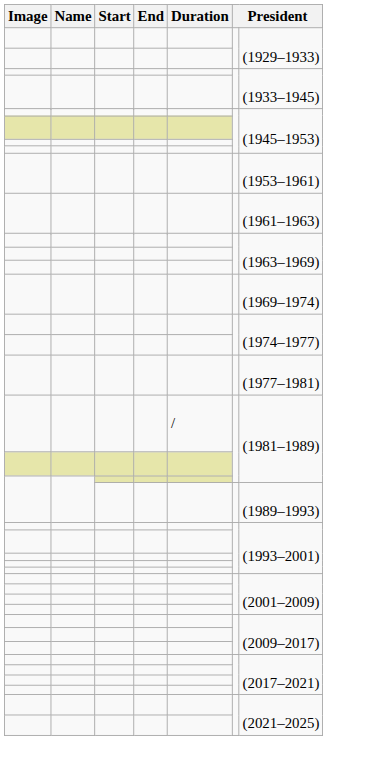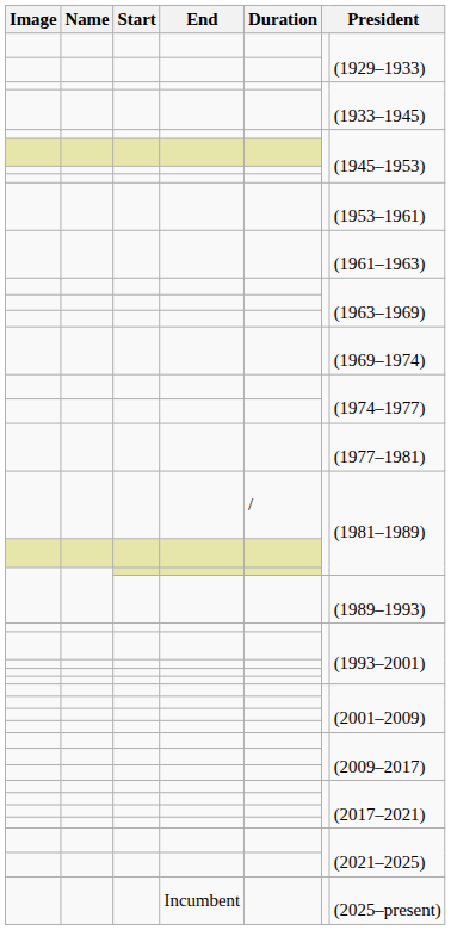+ row: Incumbent | (2025–present)
